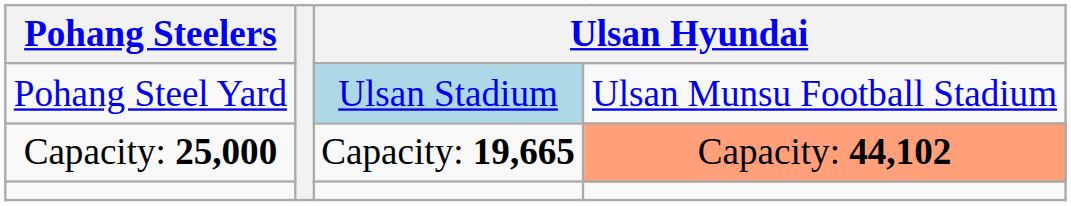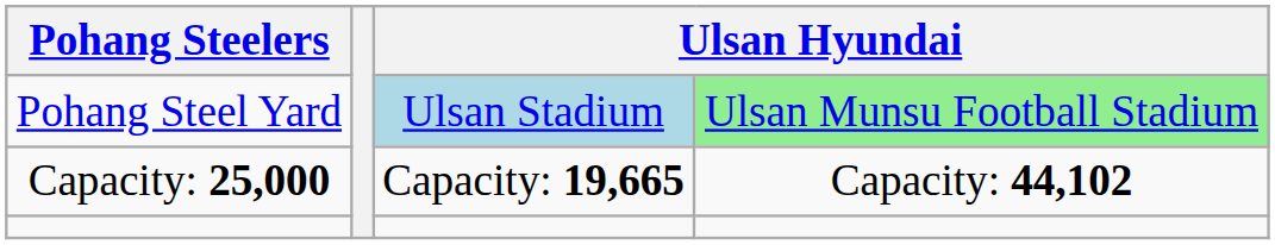Pohang Steel Yard | column 4: no background -> lightgreen background
Capacity: 25,000 | column 4: lightsalmon background -> no background
